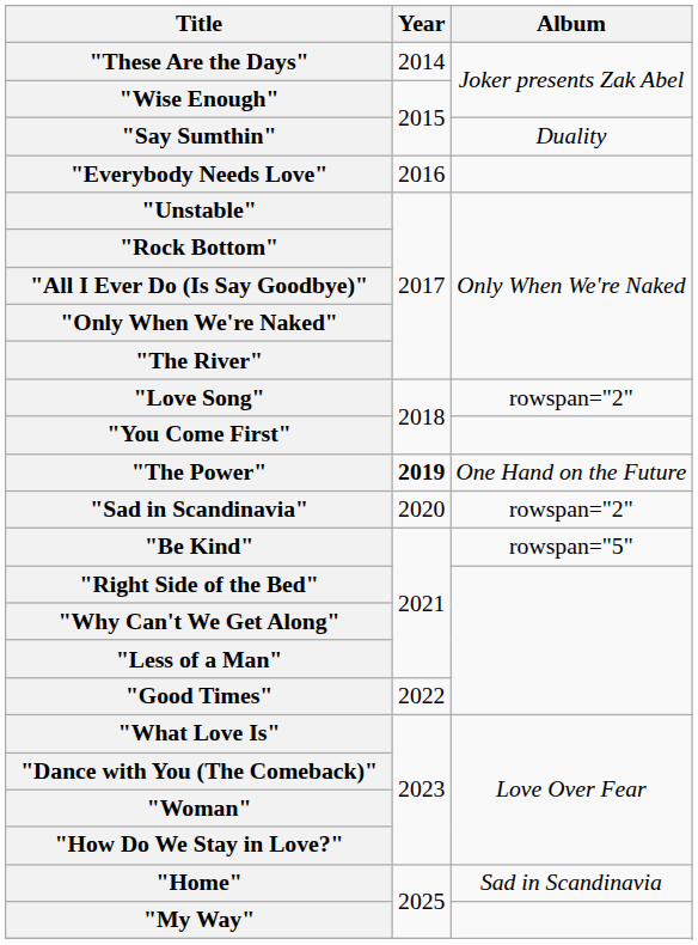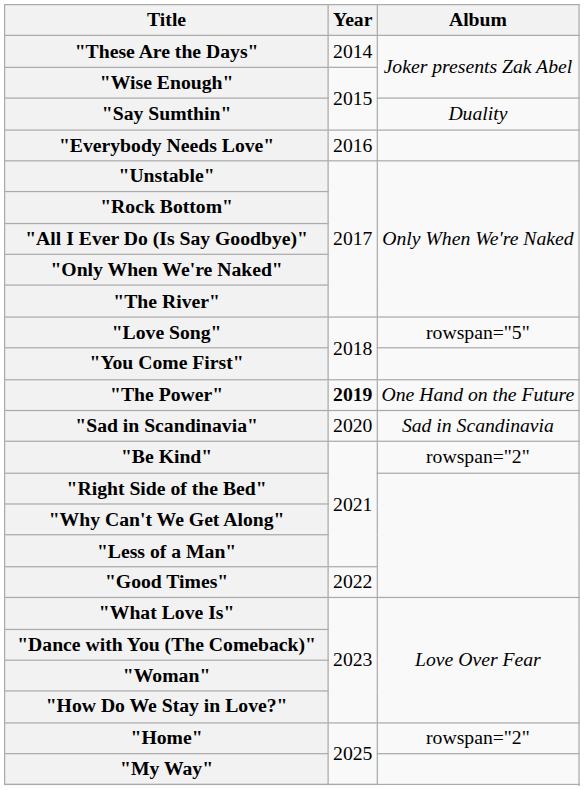"Love Song" | Album: rowspan="2" -> rowspan="5"
"Sad in Scandinavia" | Album: rowspan="2" -> Sad in Scandinavia
"Be Kind" | Album: rowspan="5" -> rowspan="2"
"Home" | Album: Sad in Scandinavia -> rowspan="2"
